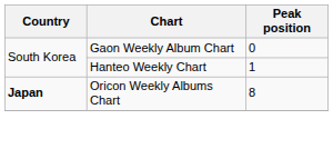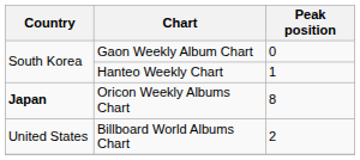+ row: United States | Billboard World Albums Chart | 2
